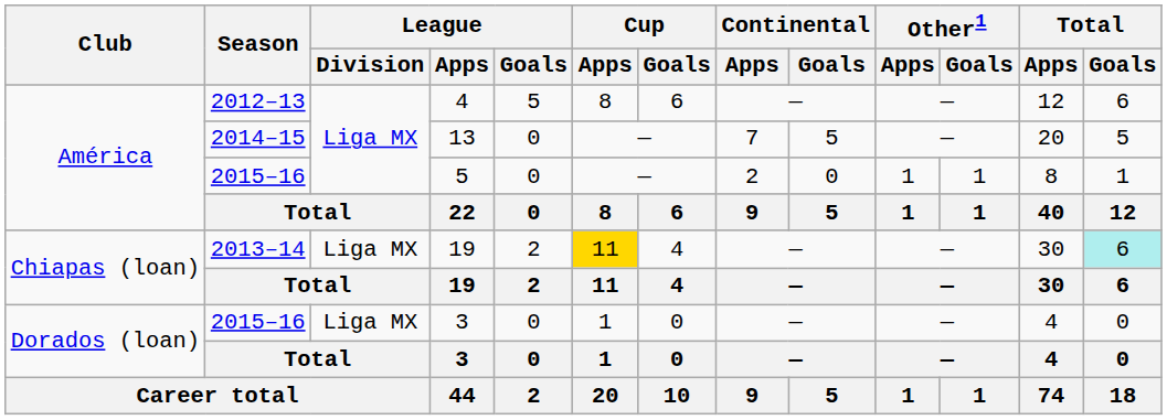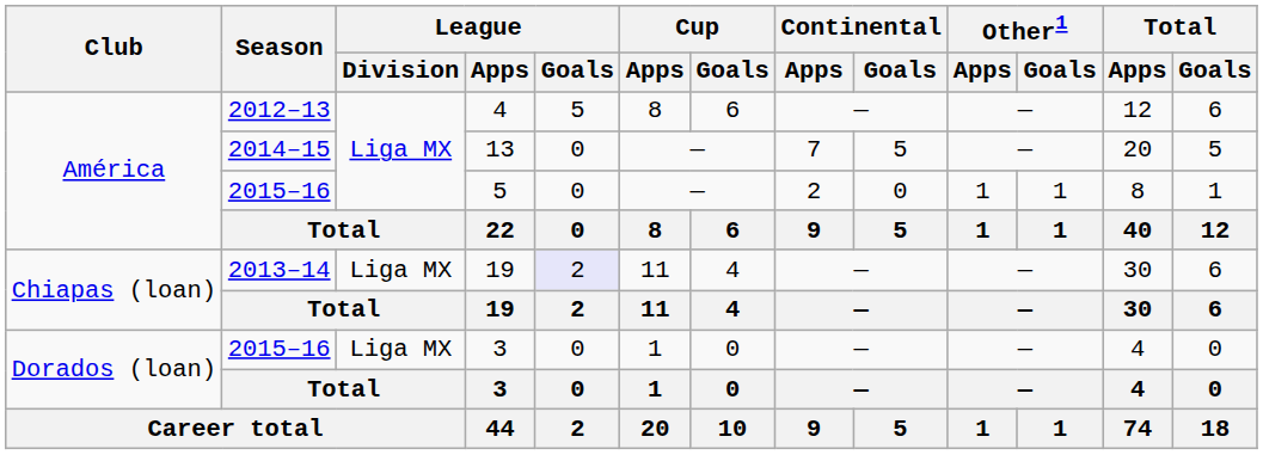2013–14 / 19 | League / Goals: no background -> lavender background
2013–14 / 19 | Cup / Apps: gold background -> no background
2013–14 / 19 | Total / Goals: paleturquoise background -> no background
